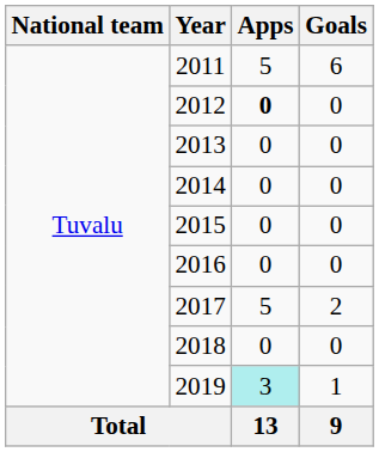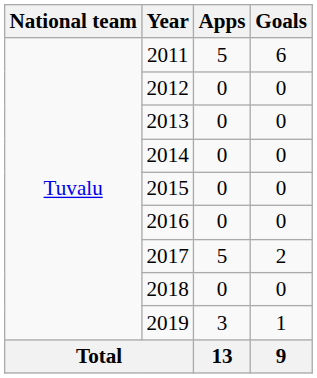2012 | Apps: bold -> normal
2019 | Apps: paleturquoise background -> no background
